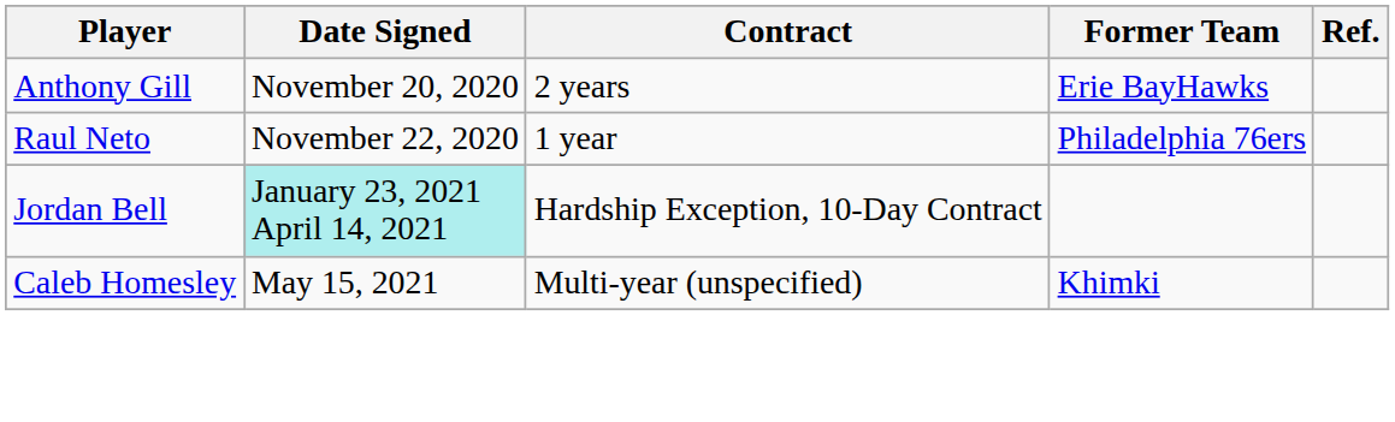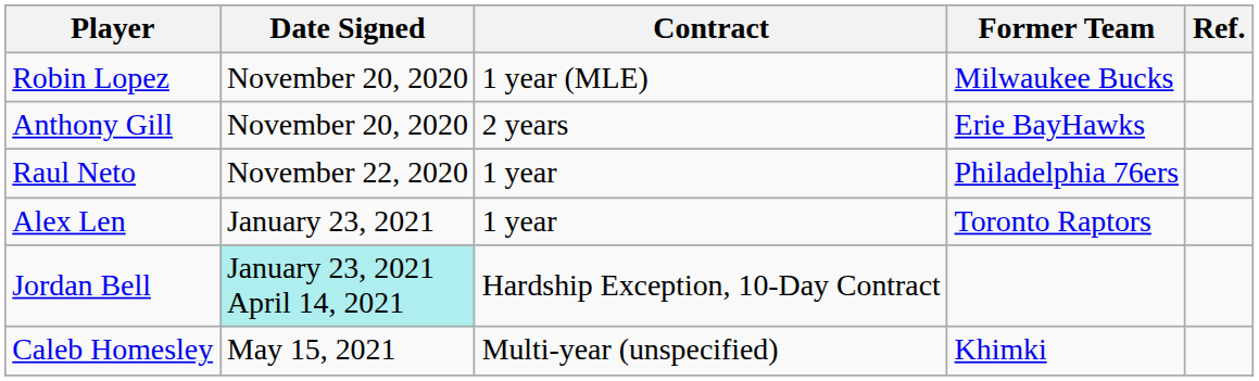+ row: Robin Lopez | November 20, 2020 | 1 year (MLE) | Milwaukee Bucks
+ row: Alex Len | January 23, 2021 | 1 year | Toronto Raptors
